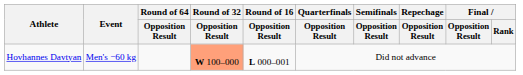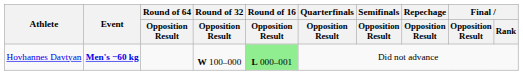Hovhannes Davtyan | Event: normal -> bold
Hovhannes Davtyan | Round of 32 / Opposition Result: lightsalmon background -> no background
Hovhannes Davtyan | Round of 16 / Opposition Result: no background -> lightgreen background
